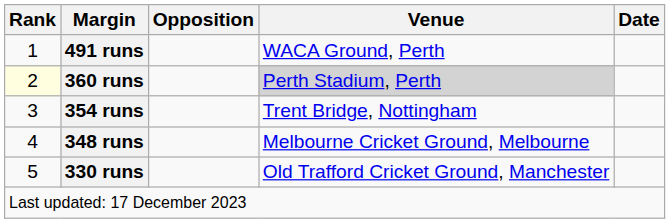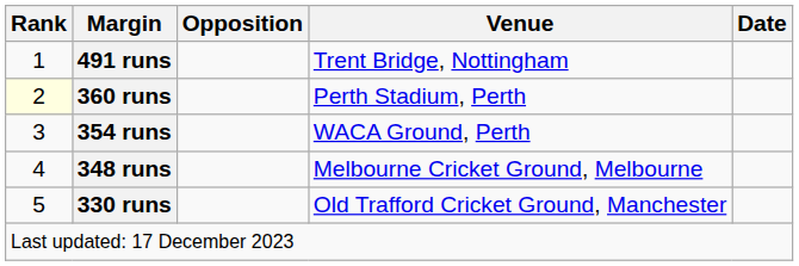491 runs | Venue: WACA Ground, Perth -> Trent Bridge, Nottingham
360 runs | Venue: lightgrey background -> no background
354 runs | Venue: Trent Bridge, Nottingham -> WACA Ground, Perth
